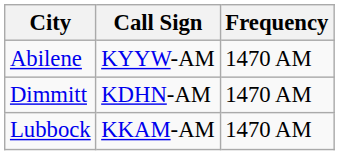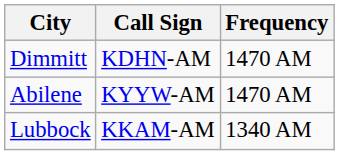rows swapped: Abilene <-> Dimmitt
Lubbock | Frequency: 1470 AM -> 1340 AM
